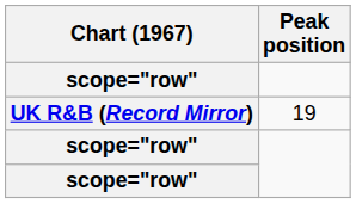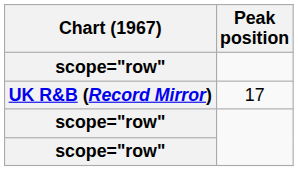UK R&B (Record Mirror) | Peak position: 19 -> 17
